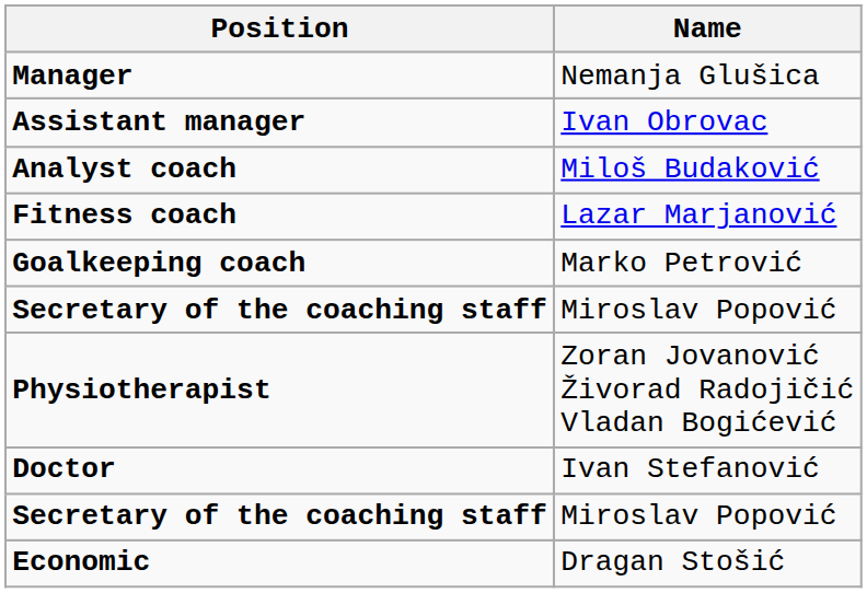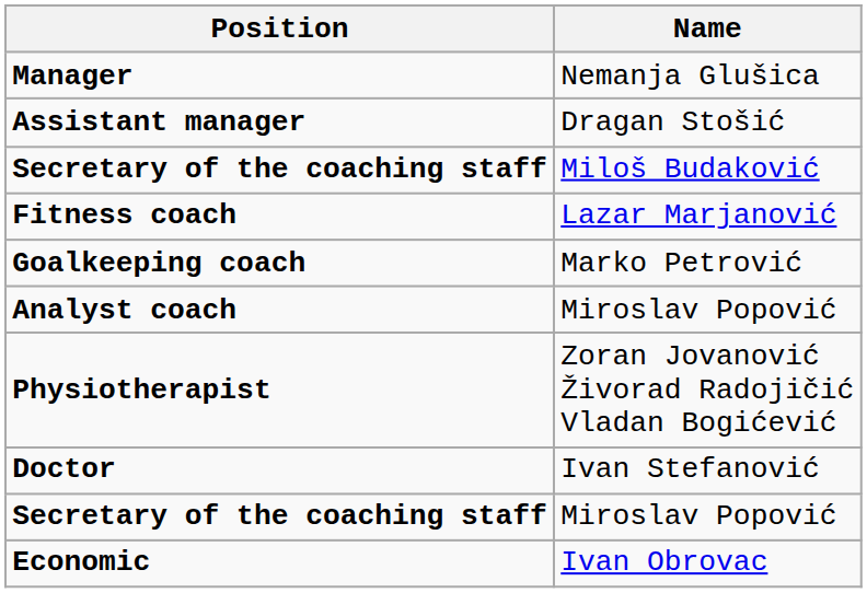row 3 | Name: Ivan Obrovac -> Dragan Stošić
row 4 | Position: Analyst coach -> Secretary of the coaching staff
row 7 | Position: Secretary of the coaching staff -> Analyst coach
row 11 | Name: Dragan Stošić -> Ivan Obrovac
